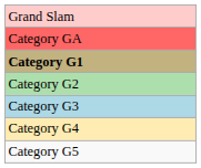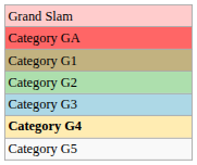row 3 | column 1: bold -> normal
row 6 | column 1: normal -> bold
